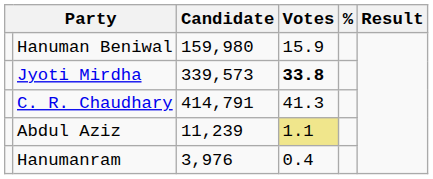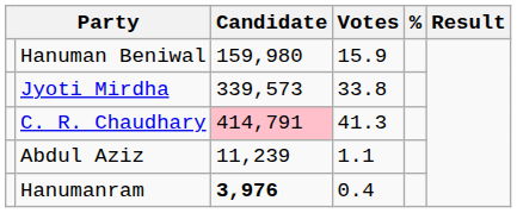Jyoti Mirdha | Votes: bold -> normal
C. R. Chaudhary | Candidate: no background -> pink background
Abdul Aziz | Votes: khaki background -> no background
Hanumanram | Candidate: normal -> bold
